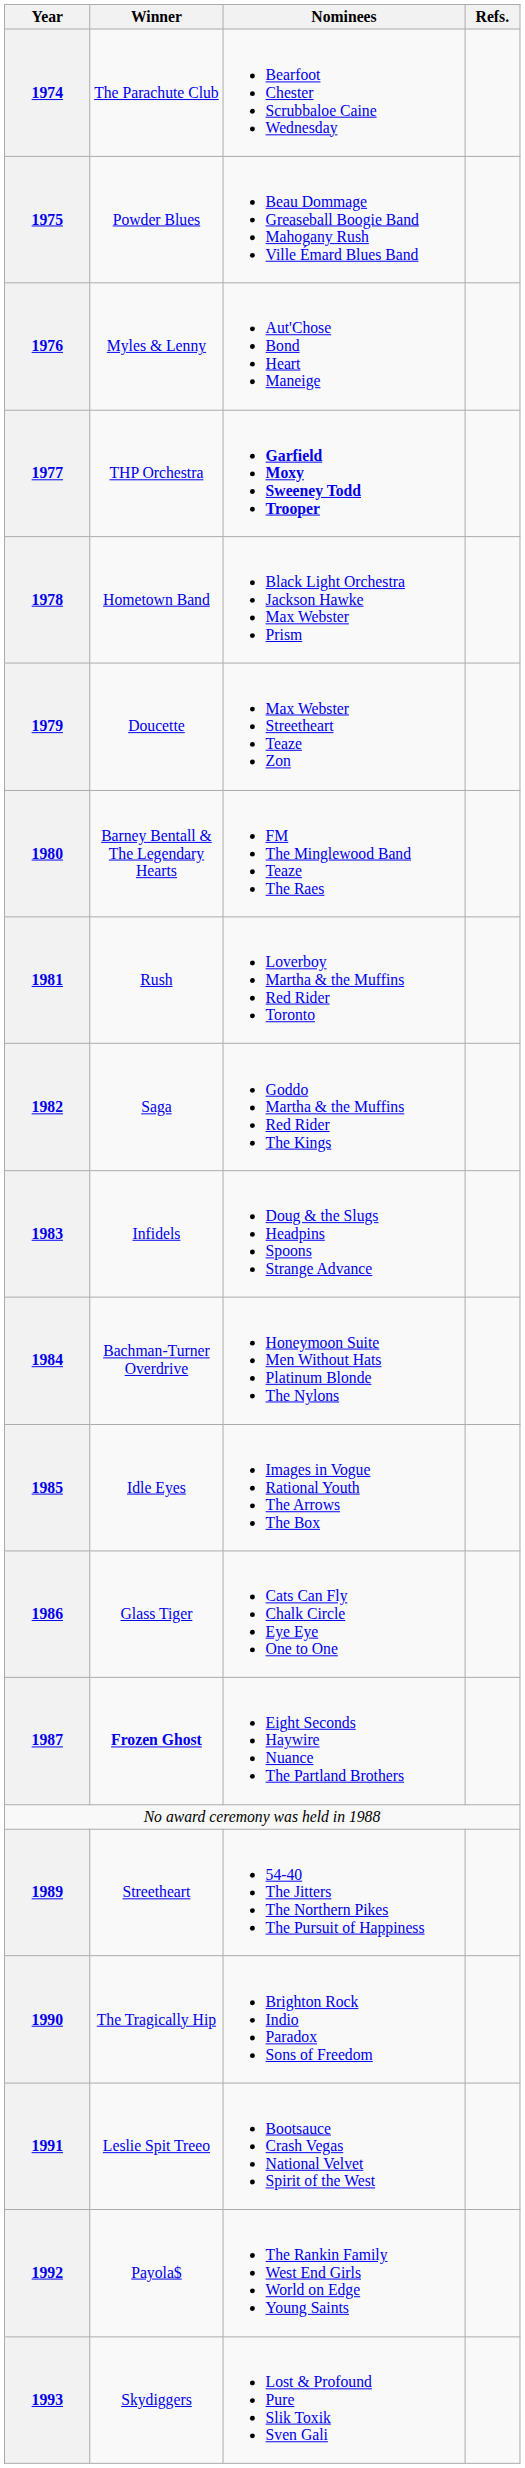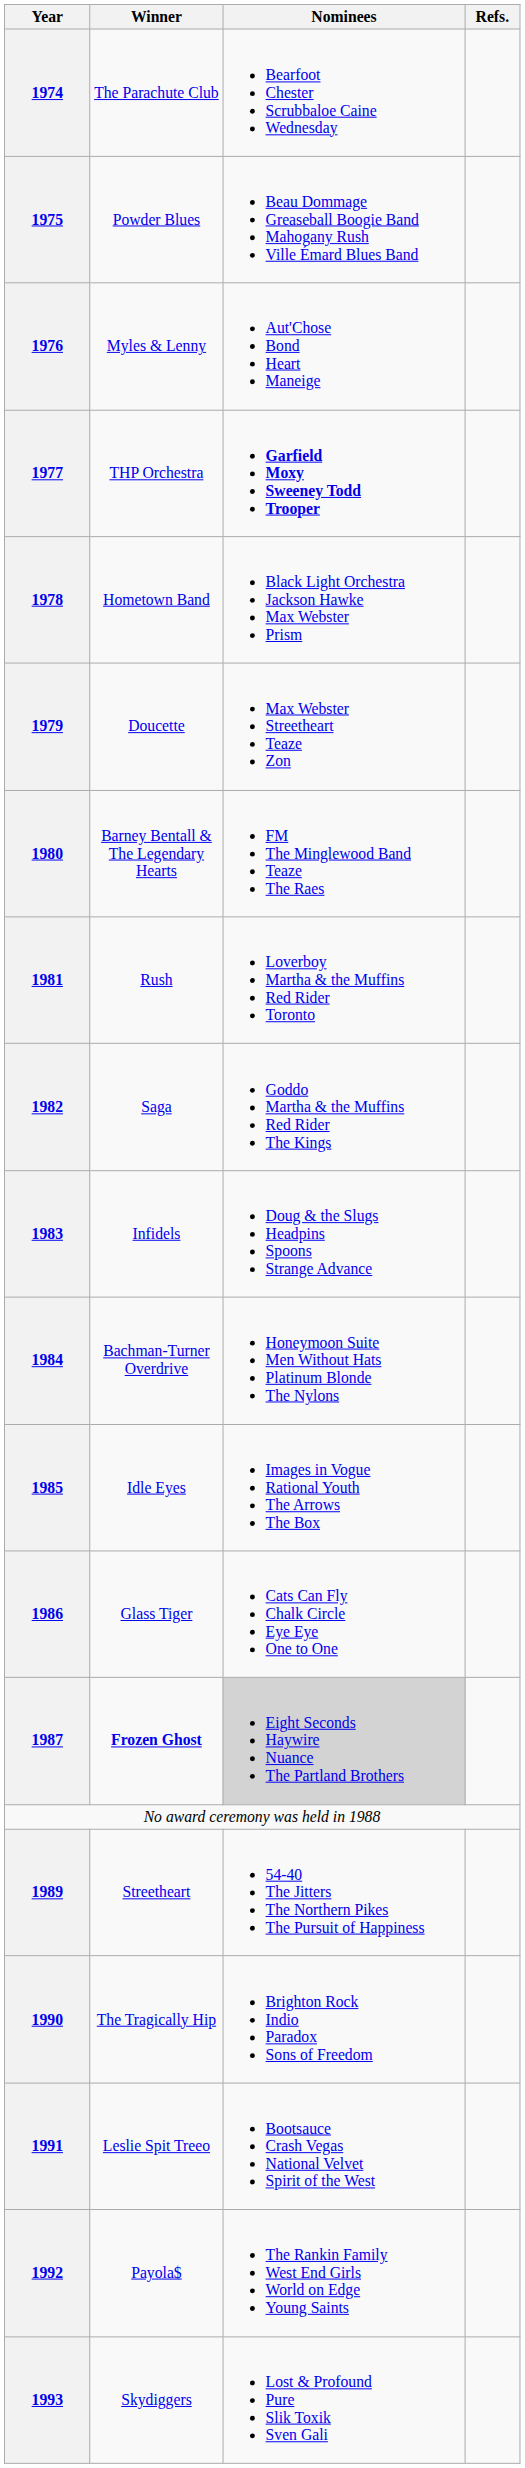1987 | Nominees: no background -> lightgrey background
